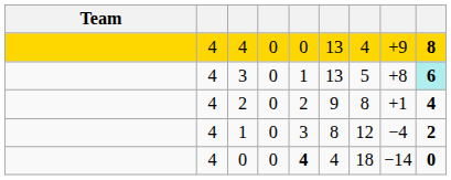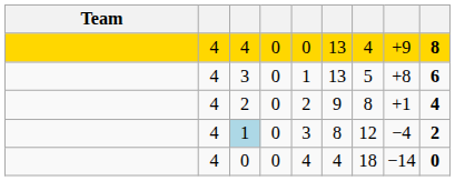row 3 | column 9: paleturquoise background -> no background
row 5 | column 3: no background -> lightblue background
row 6 | column 5: bold -> normal
